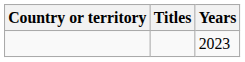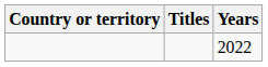row 2 | Years: 2023 -> 2022
